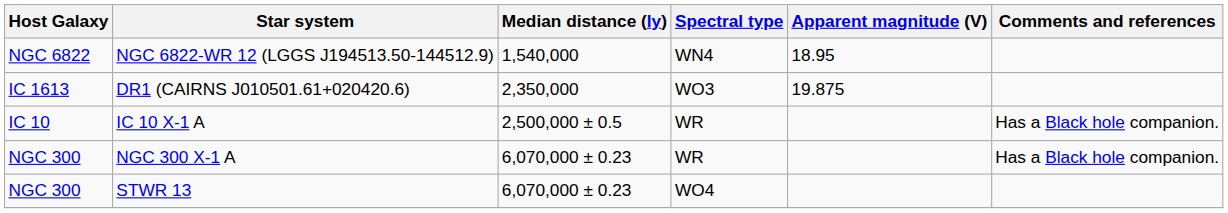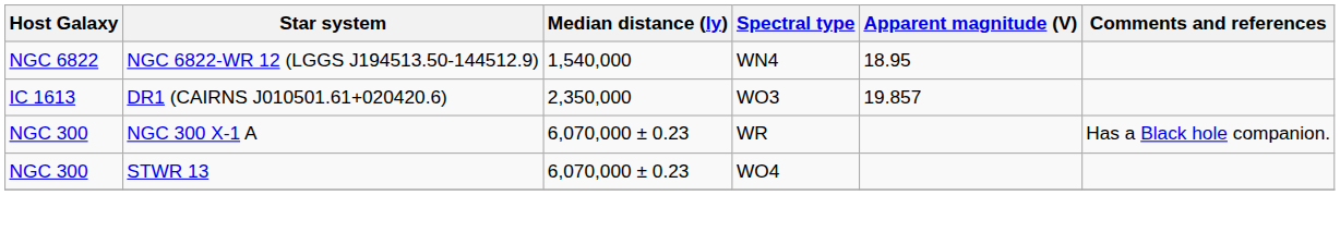DR1 (CAIRNS J010501.61+020420.6) | Apparent magnitude (V): 19.875 -> 19.857
- row: IC 10 | IC 10 X-1 A | 2,500,000 ± 0.5 | WR | Has a Black hole companion.
